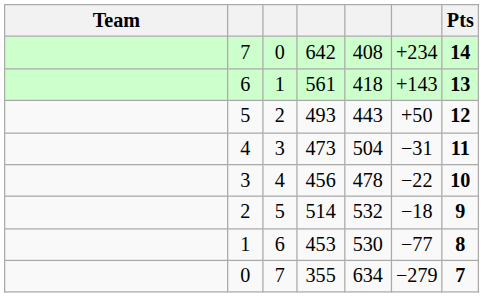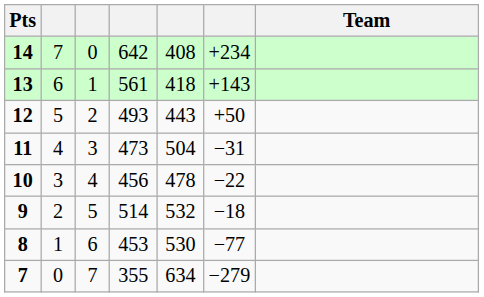columns swapped: Team <-> Pts
